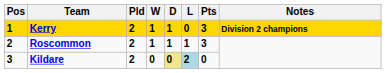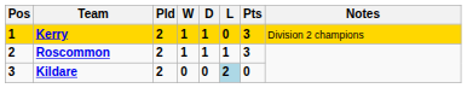Kerry | Notes: bold -> normal
Kildare | D: khaki background -> no background
